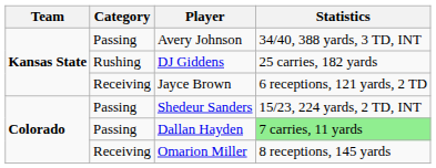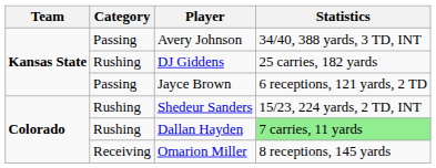Jayce Brown | Category: Receiving -> Passing
Shedeur Sanders | Category: Passing -> Rushing
Dallan Hayden | Category: Passing -> Rushing
